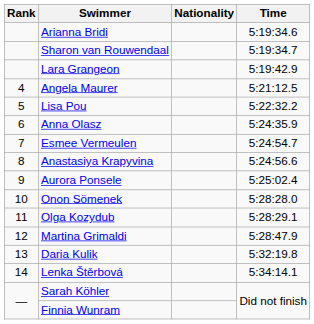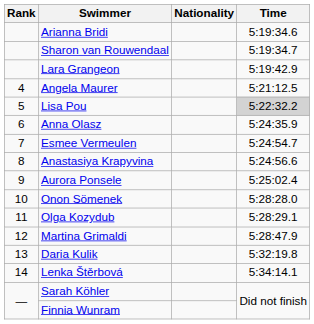Lisa Pou | Time: no background -> lightgrey background
